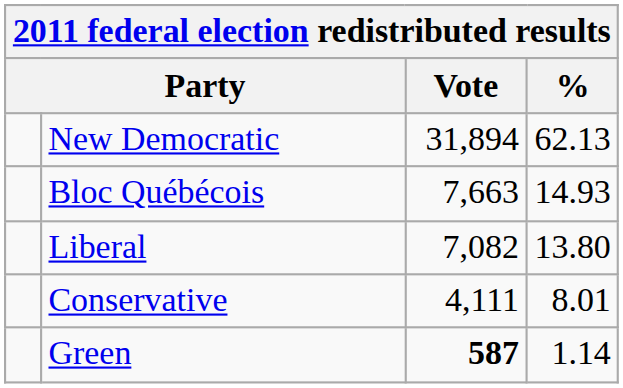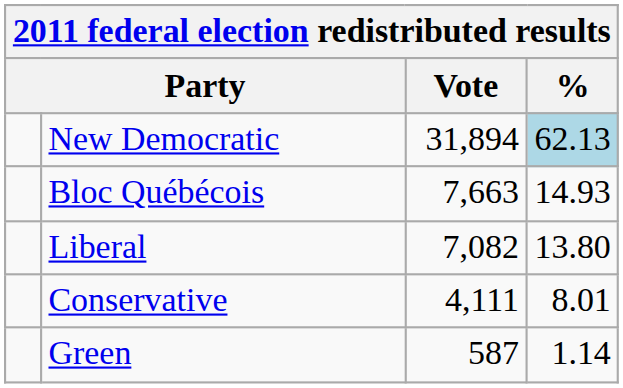New Democratic | %: no background -> lightblue background
Green | Vote: bold -> normal
